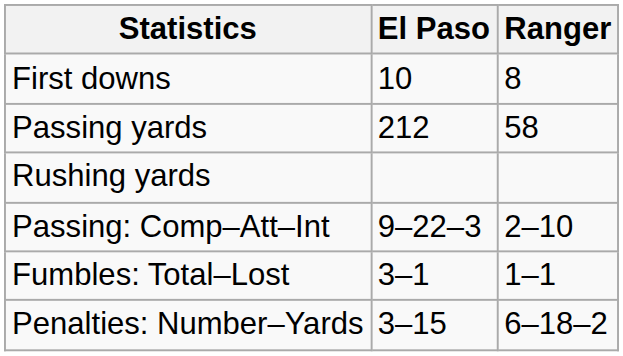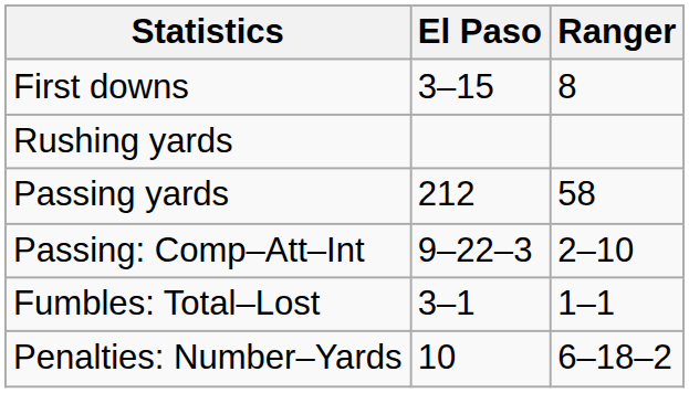First downs | El Paso: 10 -> 3–15
rows swapped: Rushing yards <-> Passing yards
Penalties: Number–Yards | El Paso: 3–15 -> 10
